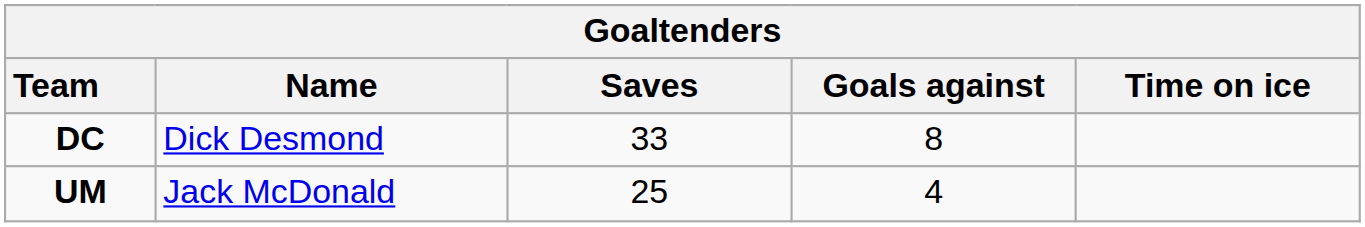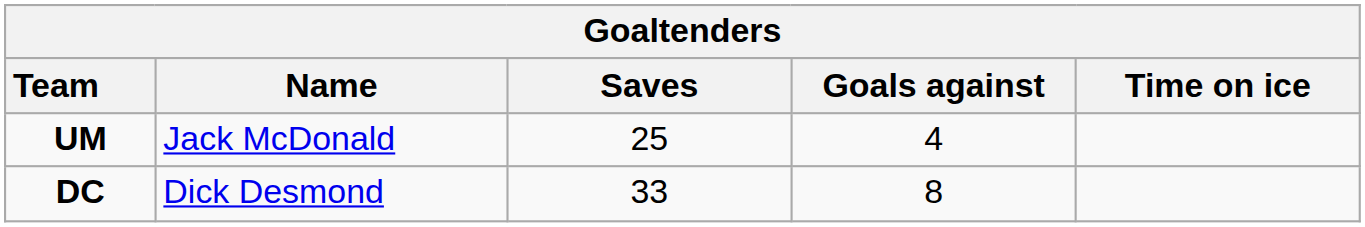rows swapped: UM <-> DC
